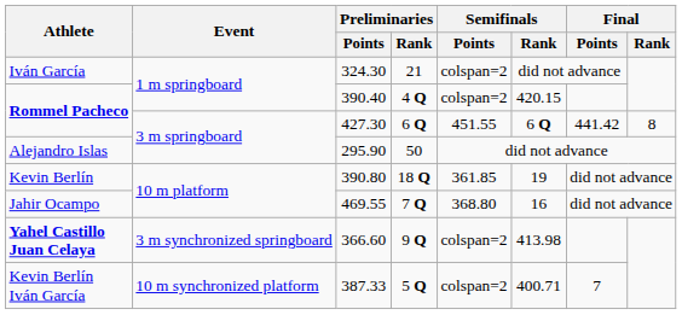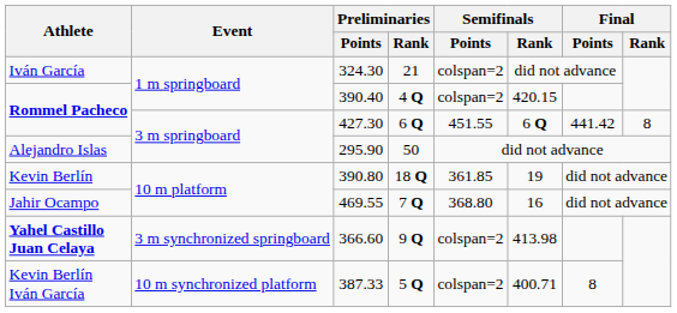387.33 | Final / Points: 7 -> 8
